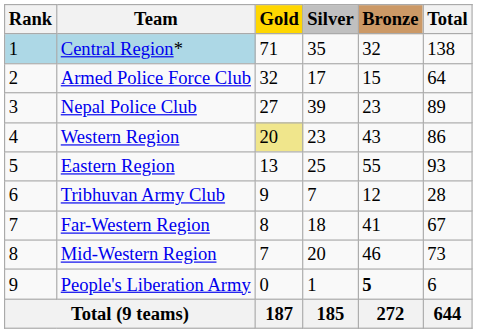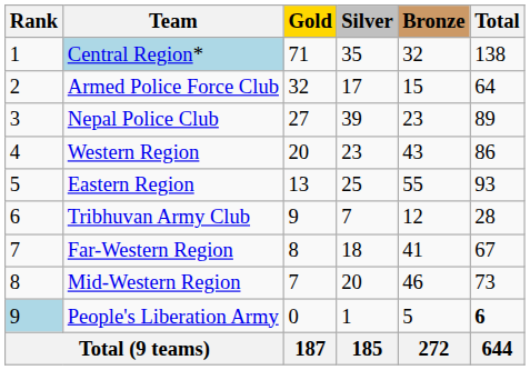Central Region* | Rank: lightblue background -> no background
Western Region | Gold: khaki background -> no background
People's Liberation Army | Rank: no background -> lightblue background
People's Liberation Army | Bronze: bold -> normal
People's Liberation Army | Total: normal -> bold
